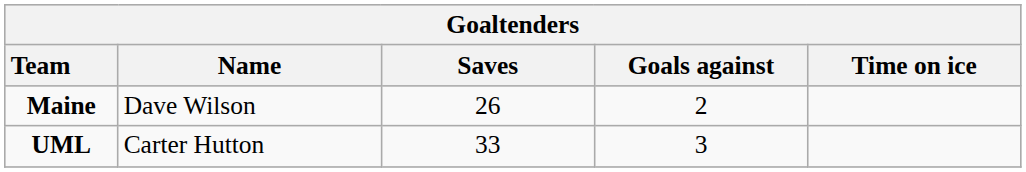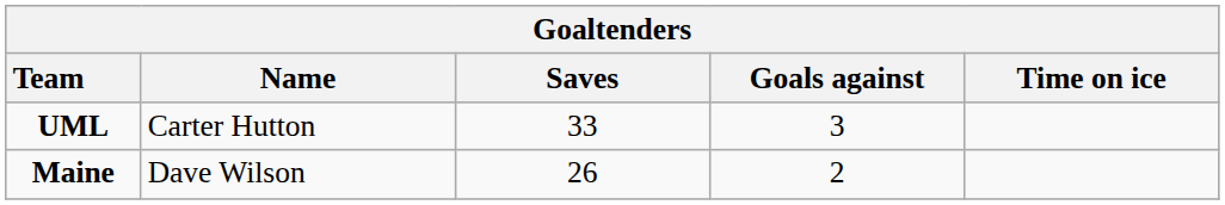rows swapped: UML <-> Maine
